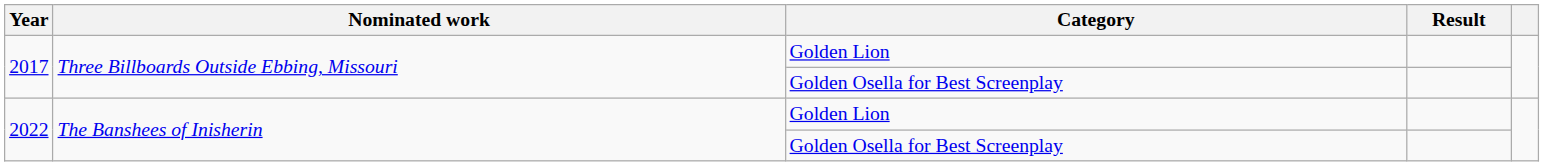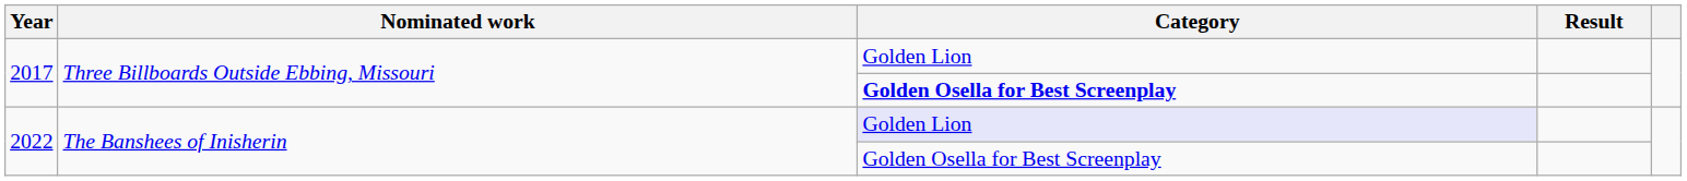2017 / Golden Osella for Best Screenplay | Category: normal -> bold
2022 / Golden Lion | Category: no background -> lavender background
